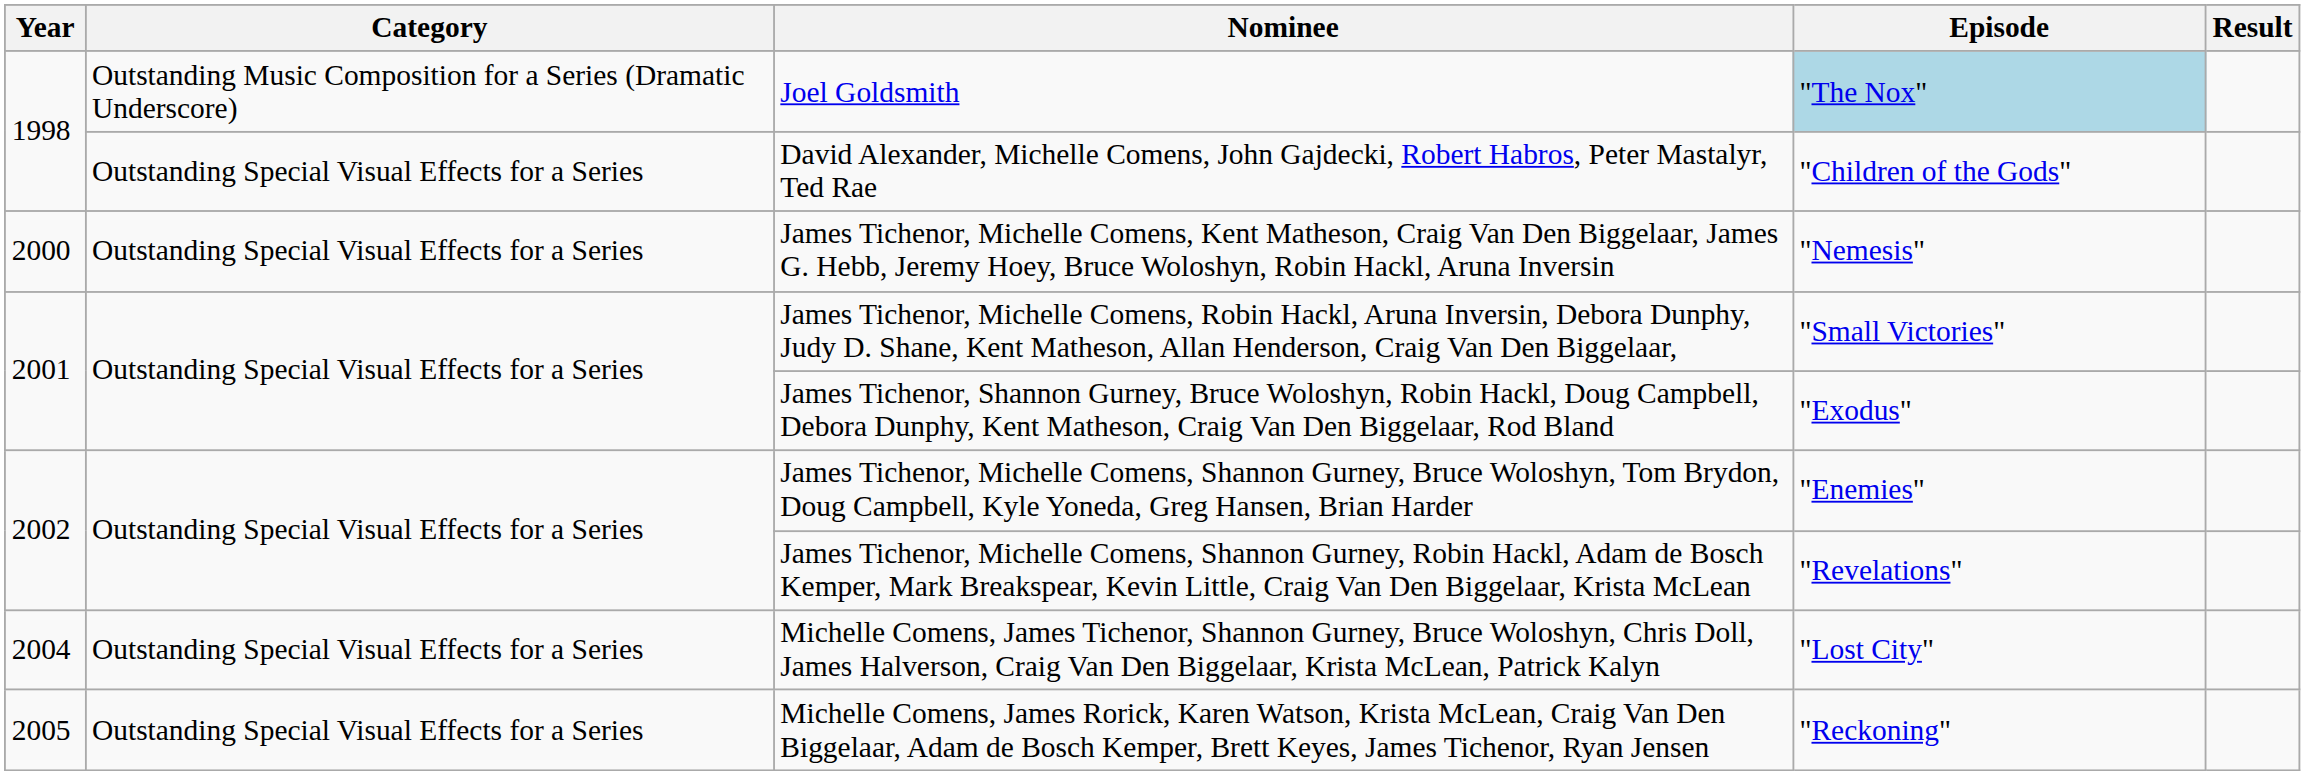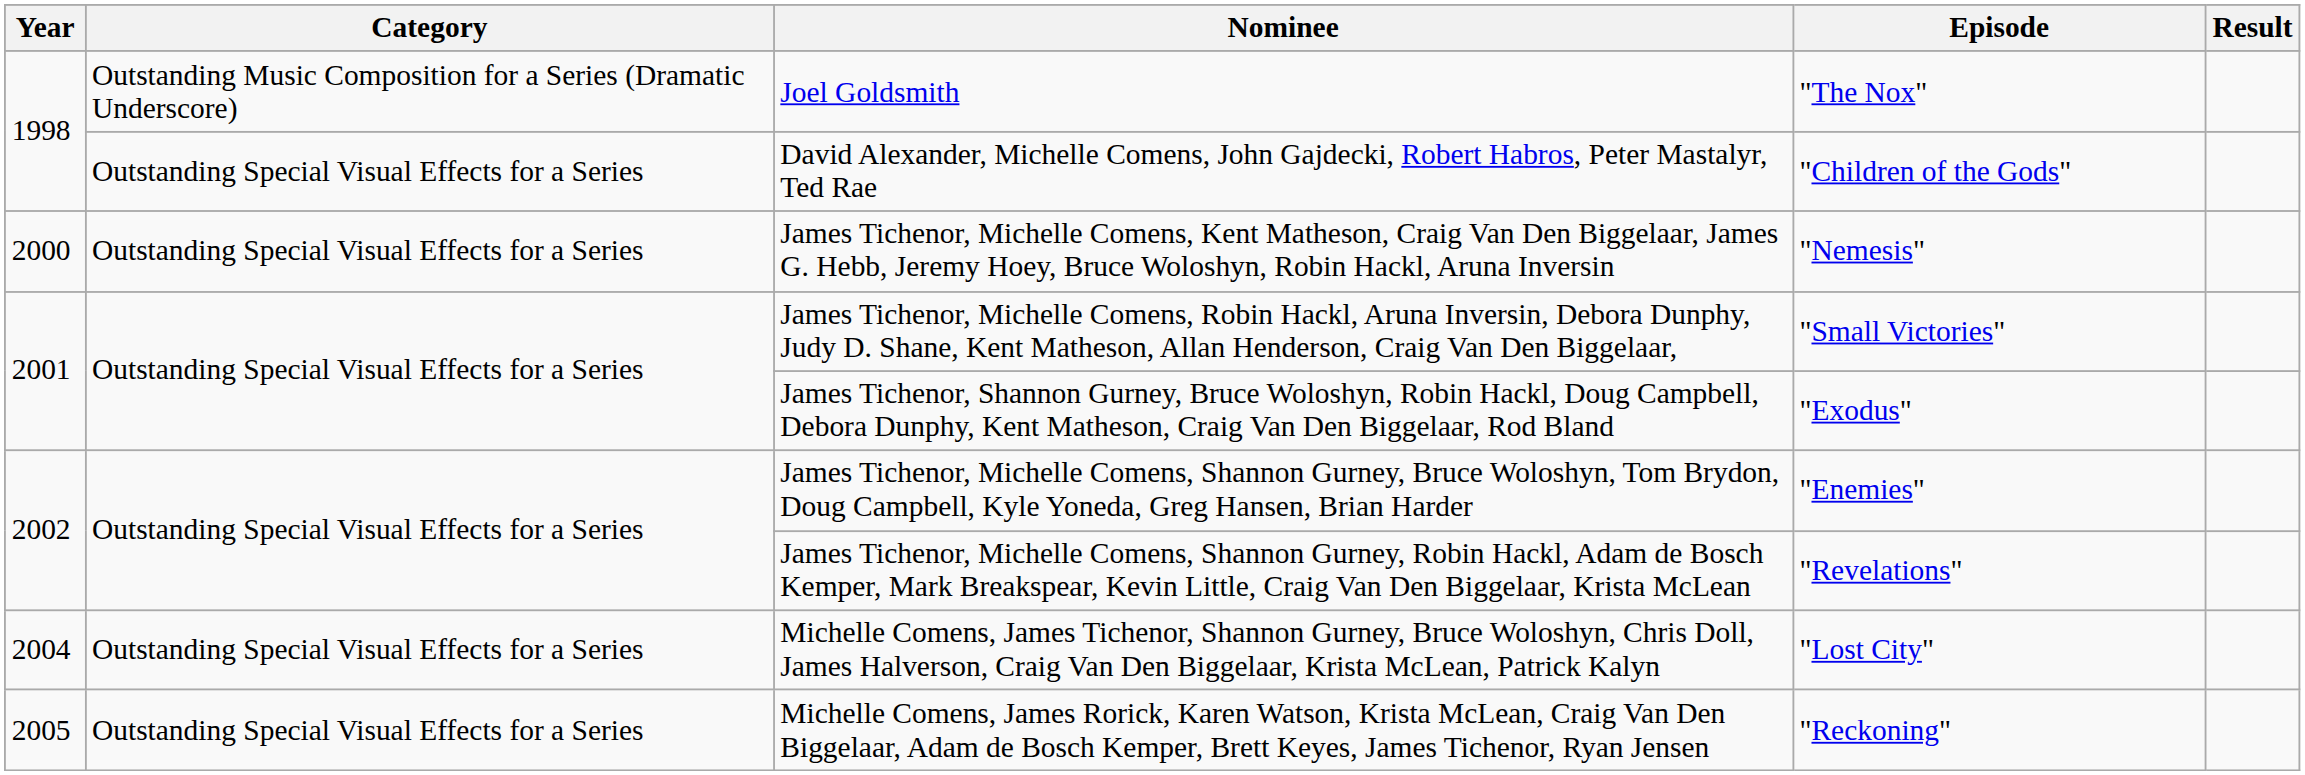Joel Goldsmith | Episode: lightblue background -> no background
